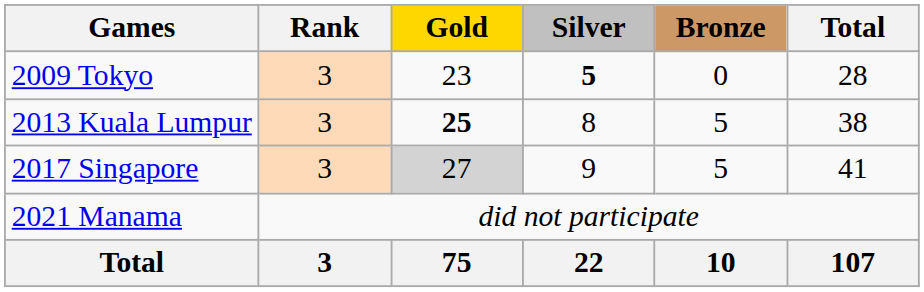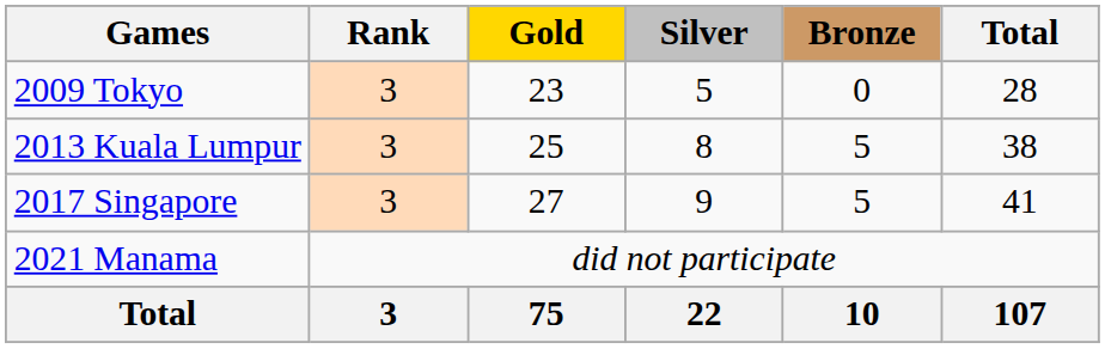2009 Tokyo | Silver: bold -> normal
2013 Kuala Lumpur | Gold: bold -> normal
2017 Singapore | Gold: lightgrey background -> no background
